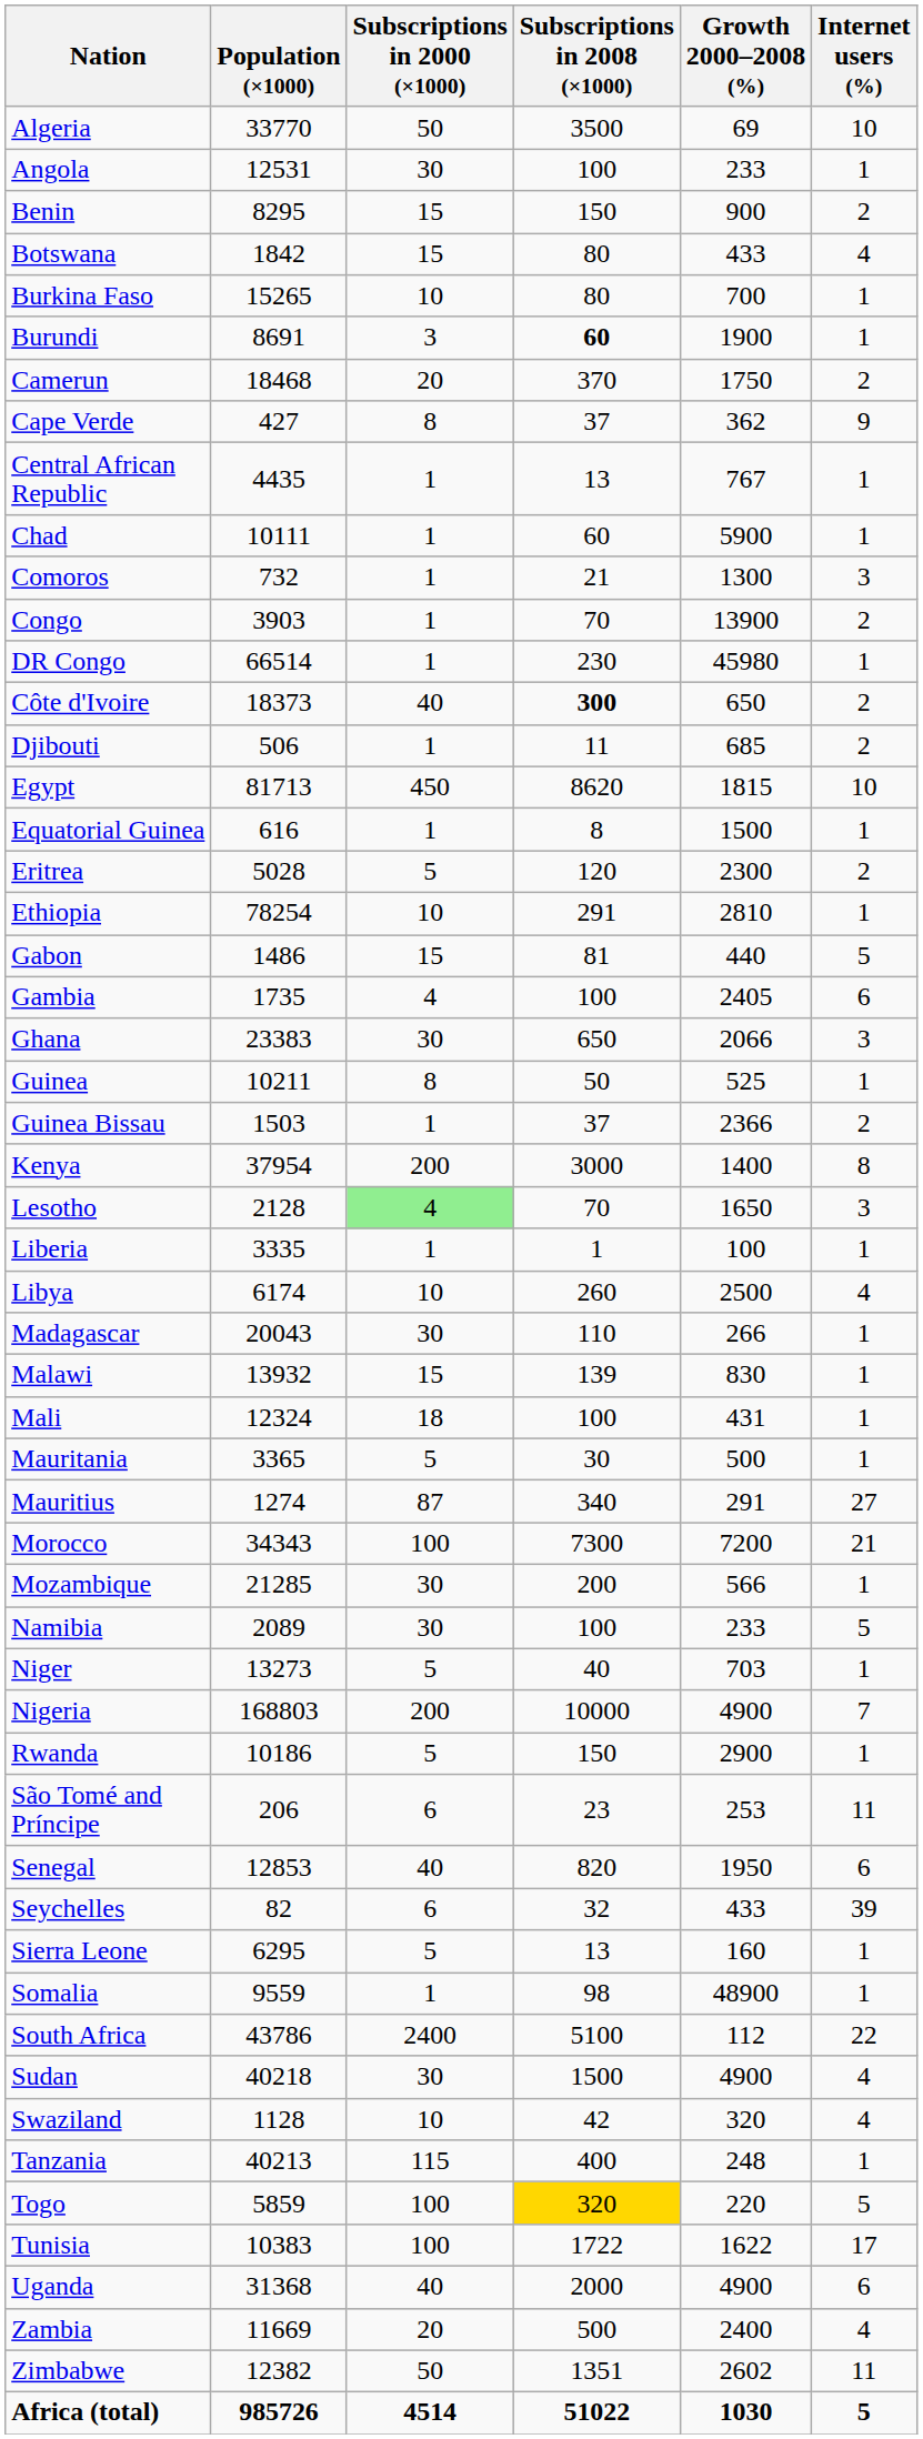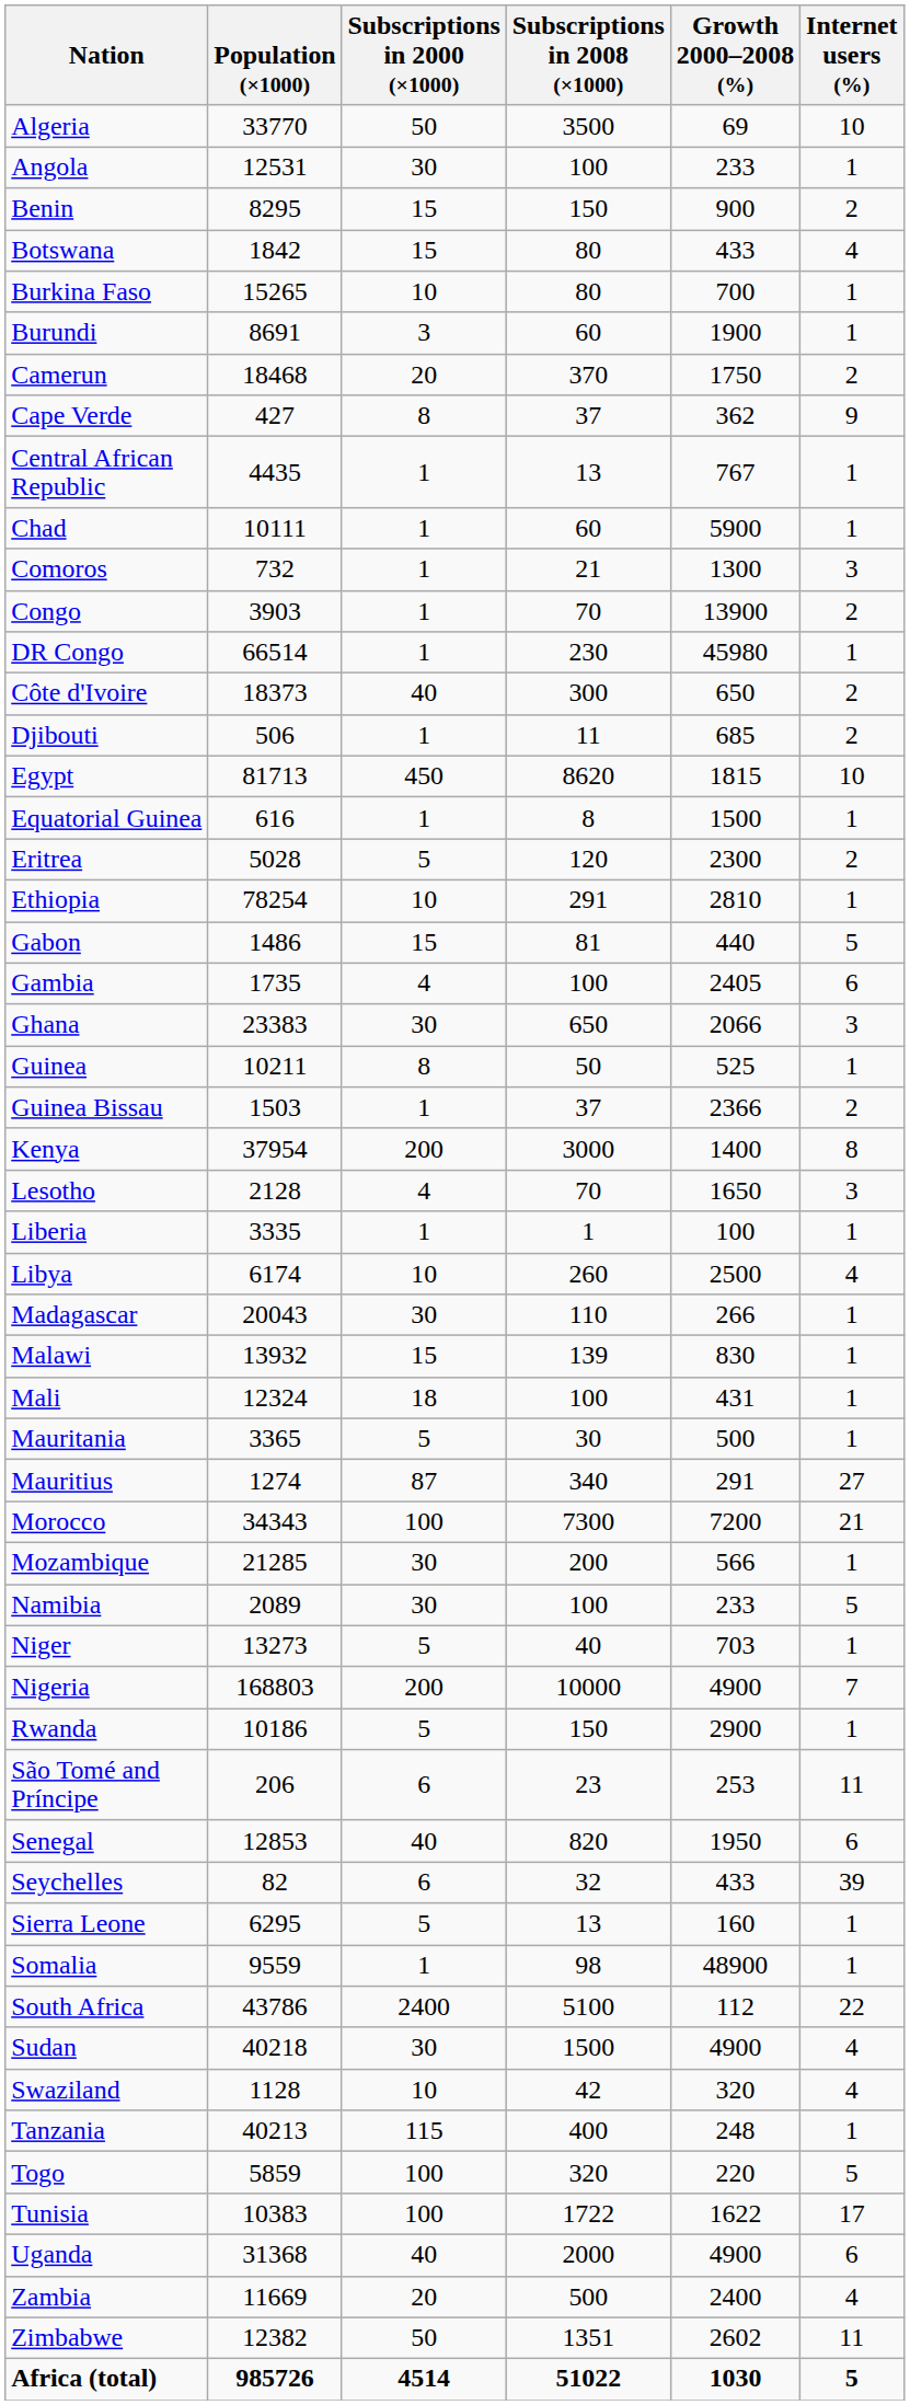Burundi | Subscriptions in 2008 (×1000): bold -> normal
Côte d'Ivoire | Subscriptions in 2008 (×1000): bold -> normal
Lesotho | Subscriptions in 2000 (×1000): lightgreen background -> no background
Togo | Subscriptions in 2008 (×1000): gold background -> no background
